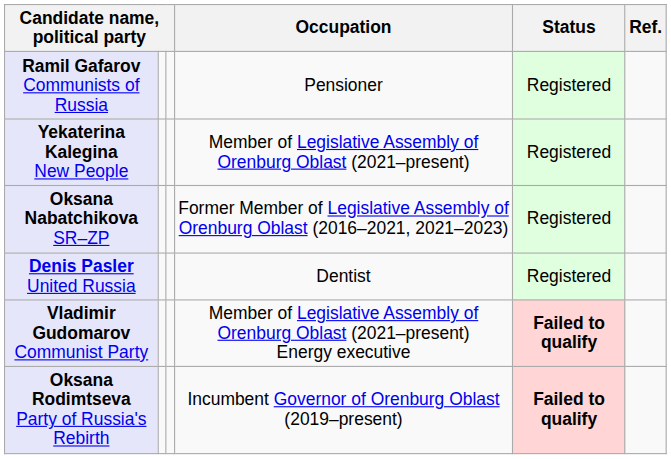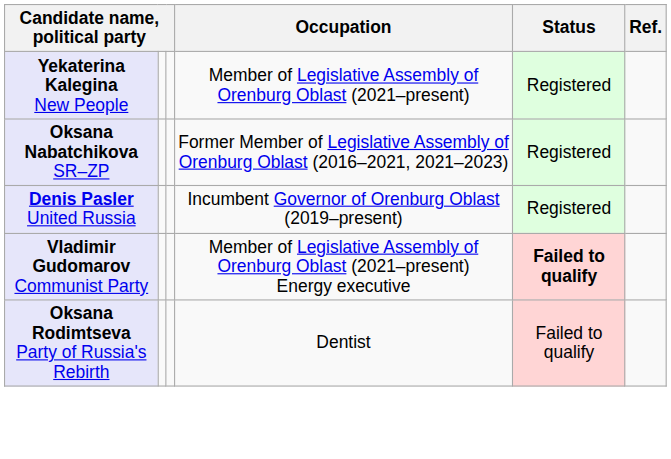- row: Ramil Gafarov Communists of Russia | Pensioner | Registered
Denis Pasler United Russia | Occupation: Dentist -> Incumbent Governor of Orenburg Oblast (2019–present)
Oksana Rodimtseva Party of Russia's Rebirth | Occupation: Incumbent Governor of Orenburg Oblast (2019–present) -> Dentist
Oksana Rodimtseva Party of Russia's Rebirth | Status: bold -> normal
